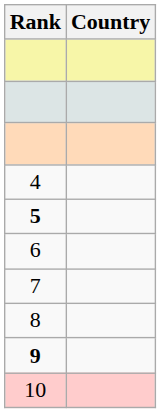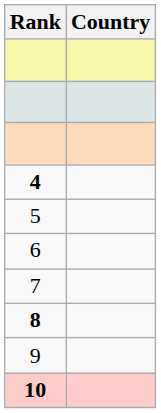row 5 | Rank: normal -> bold
row 6 | Rank: bold -> normal
row 9 | Rank: normal -> bold
row 10 | Rank: bold -> normal
row 11 | Rank: normal -> bold
